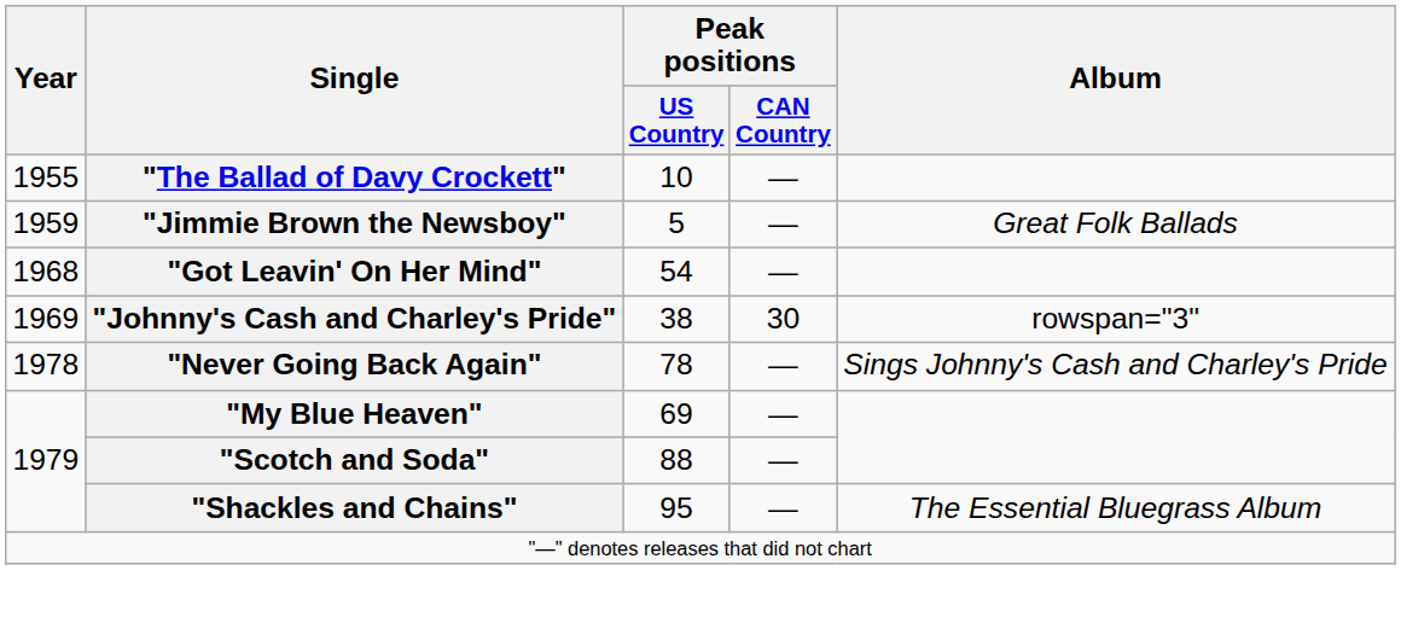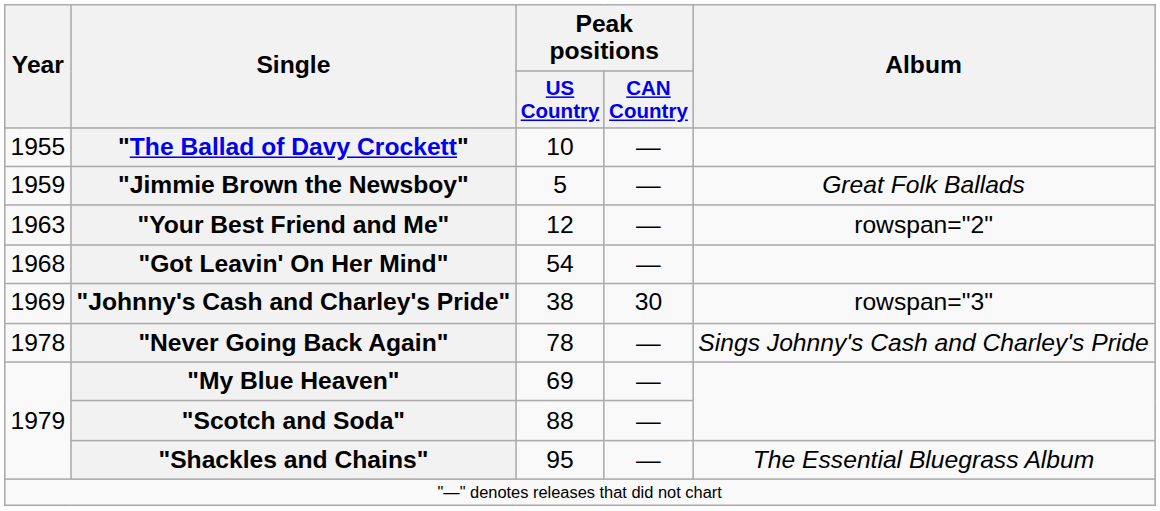+ row: 1963 | "Your Best Friend and Me" | 12 | — | rowspan="2"
